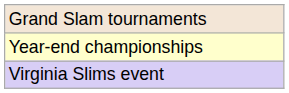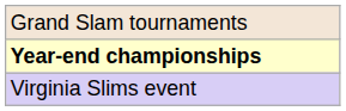row 2 | column 1: normal -> bold
